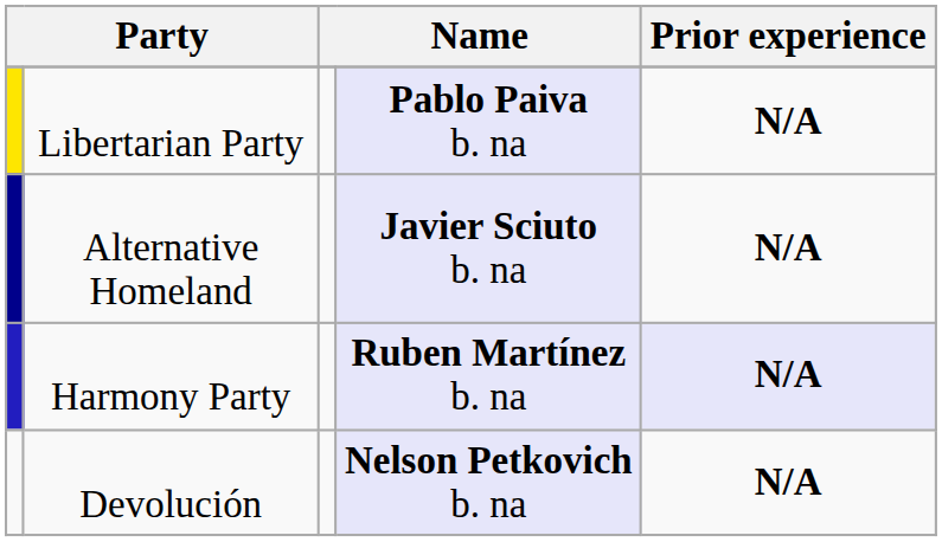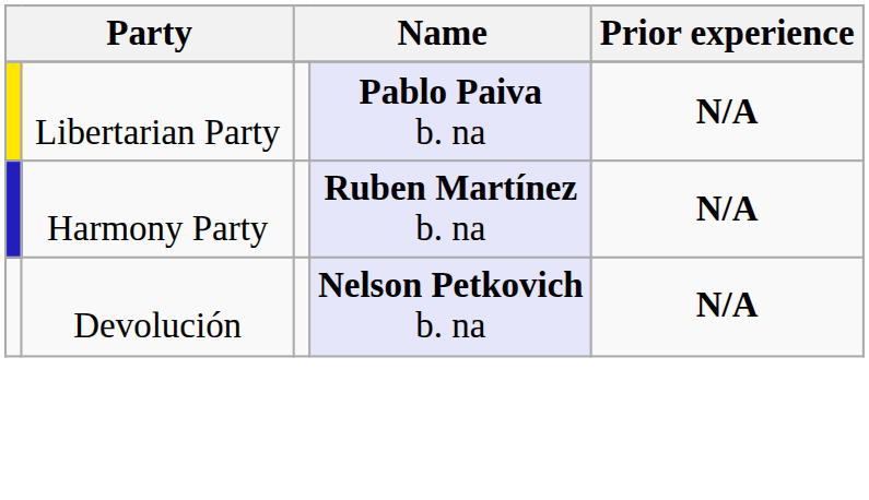- row: Alternative Homeland | Javier Sciuto b. na | N/A
Harmony Party | Prior experience: lavender background -> no background
